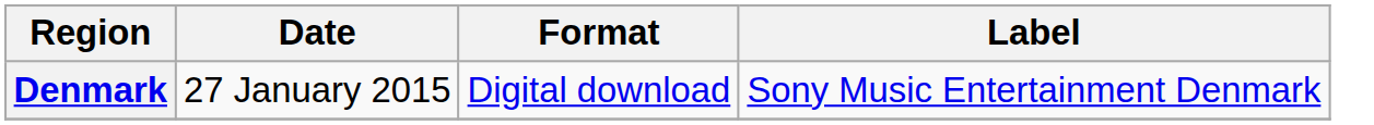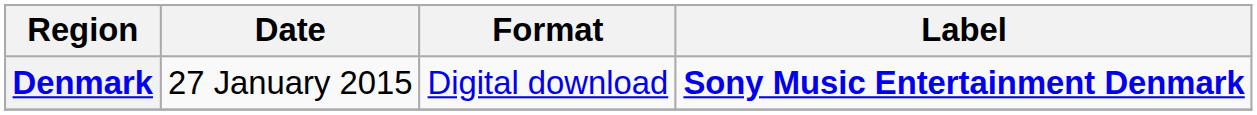Denmark | Label: normal -> bold
